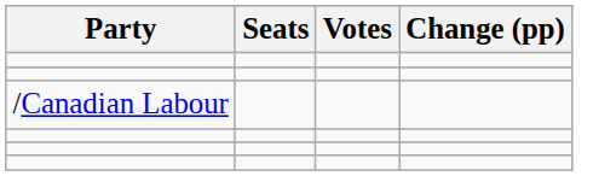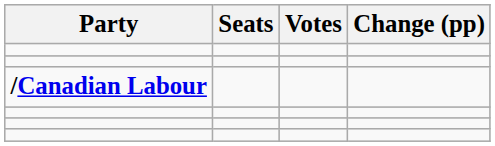/Canadian Labour | Party: normal -> bold
